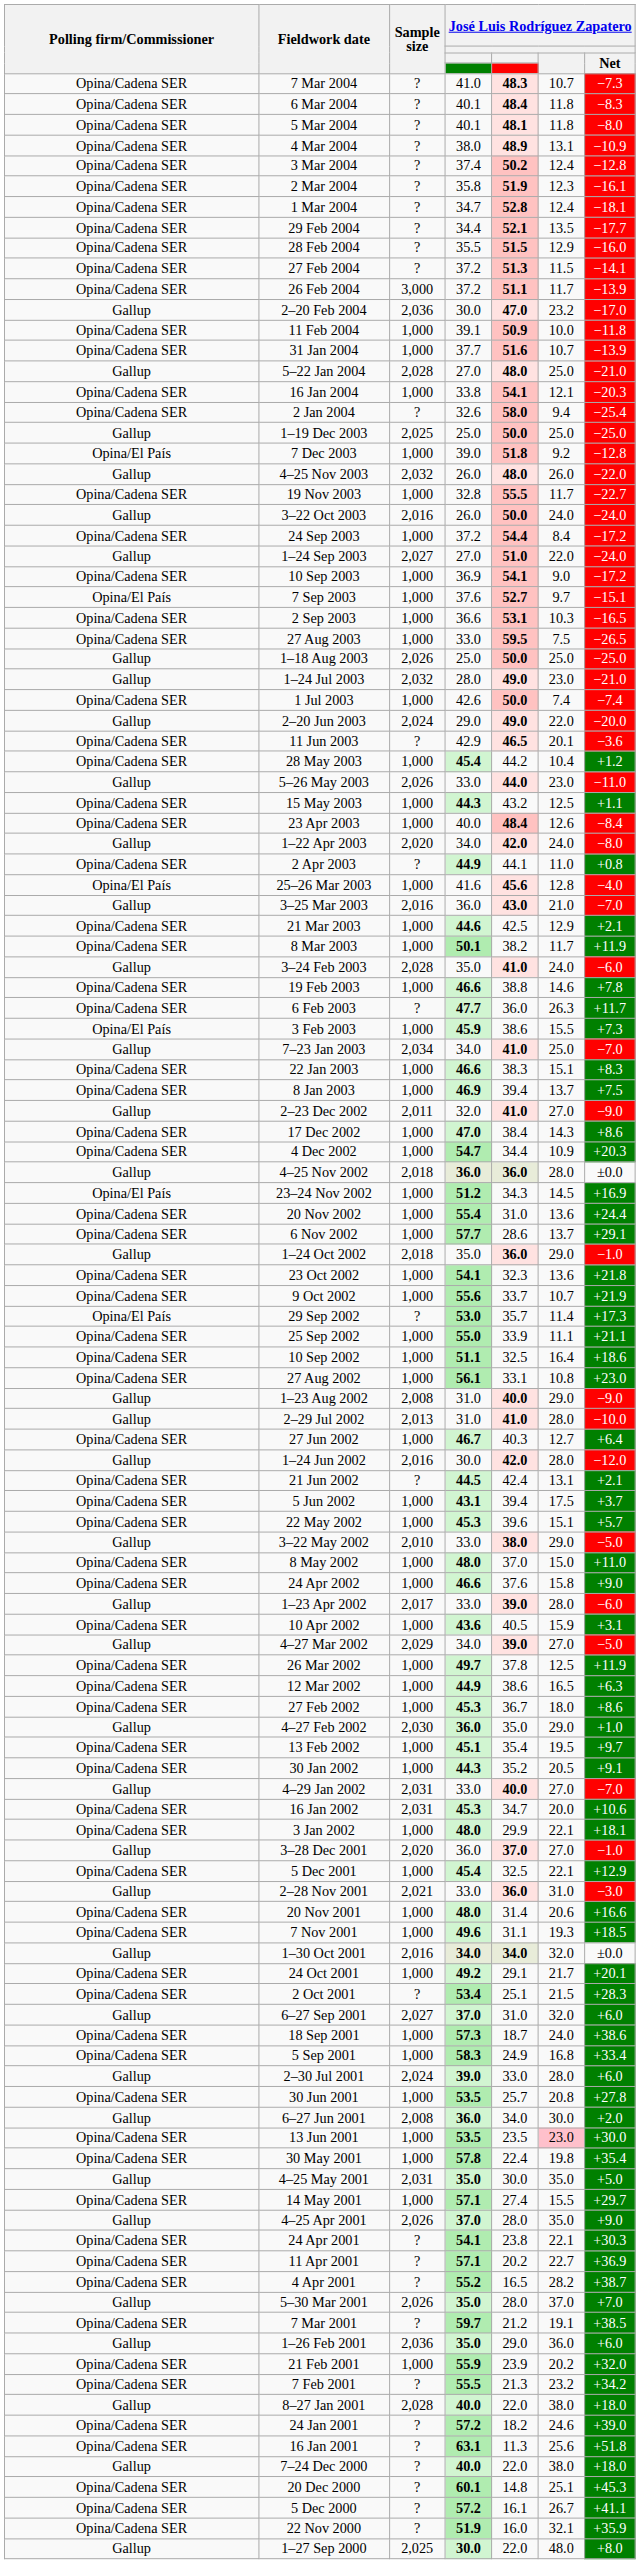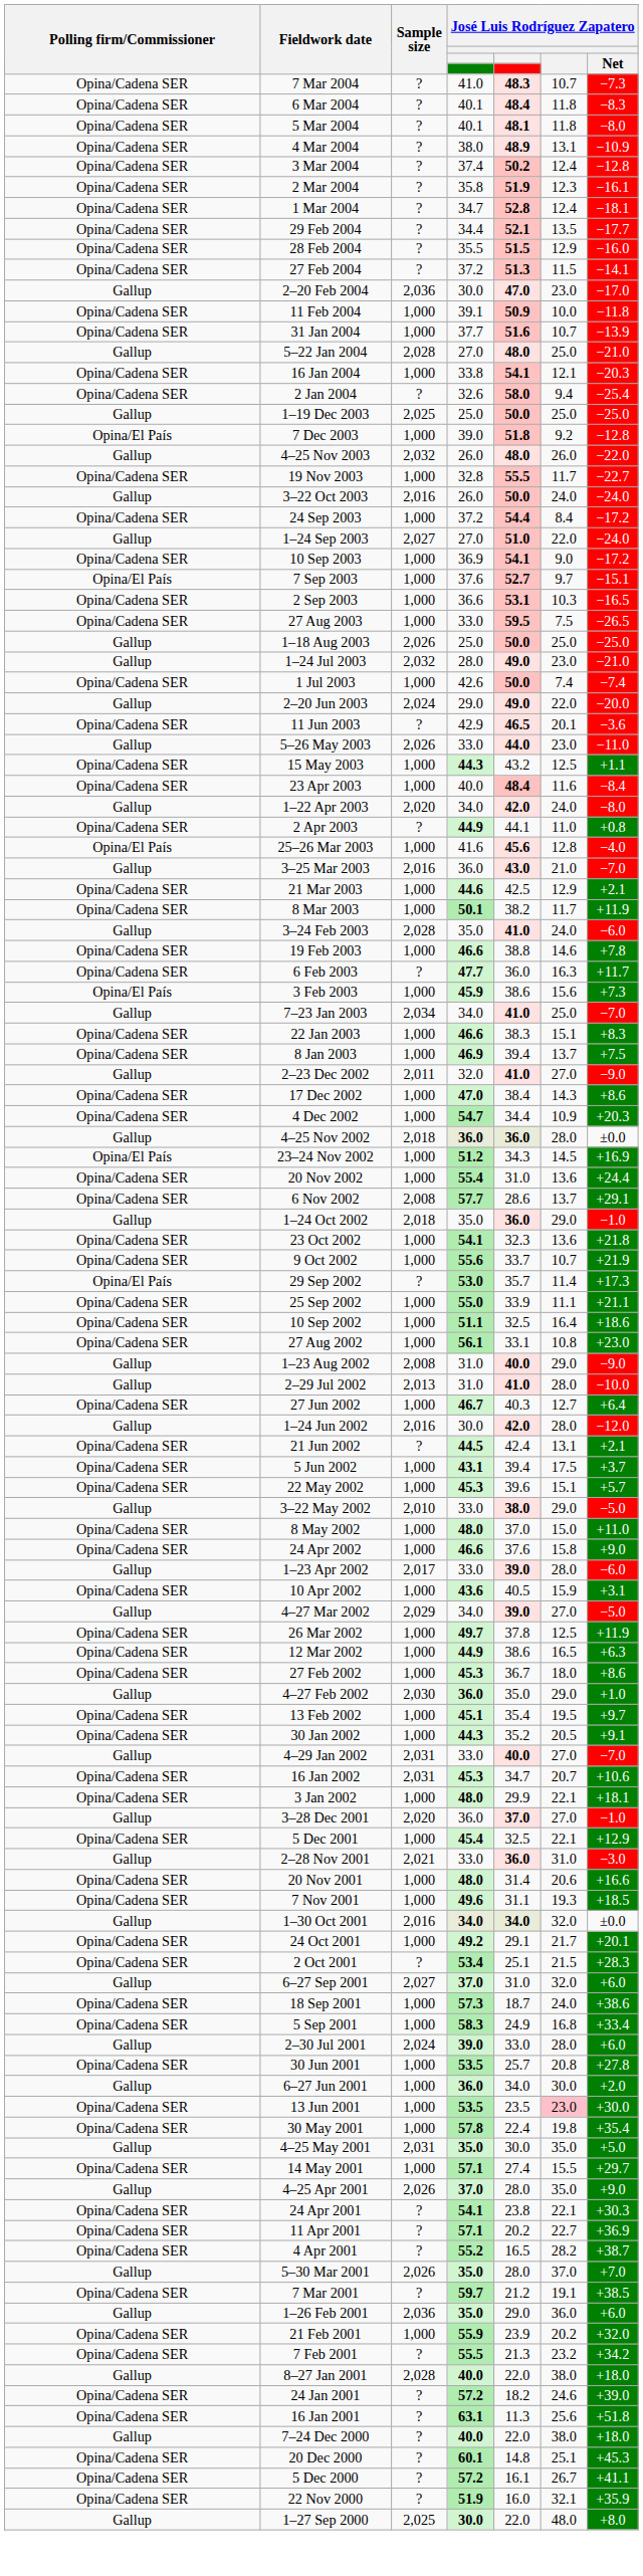- row: Opina/Cadena SER | 26 Feb 2004 | 3,000 | 37.2 | 51.1 | 11.7 | −13.9
2–20 Feb 2004 | column 6: 23.2 -> 23.0
- row: Opina/Cadena SER | 28 May 2003 | 1,000 | 45.4 | 44.2 | 10.4 | +1.2
23 Apr 2003 | column 6: 12.6 -> 11.6
6 Feb 2003 | column 6: 26.3 -> 16.3
3 Feb 2003 | column 6: 15.5 -> 15.6
6 Nov 2002 | Sample size: 1,000 -> 2,008
16 Jan 2002 | column 6: 20.0 -> 20.7
6–27 Jun 2001 | Sample size: 2,008 -> 1,000
